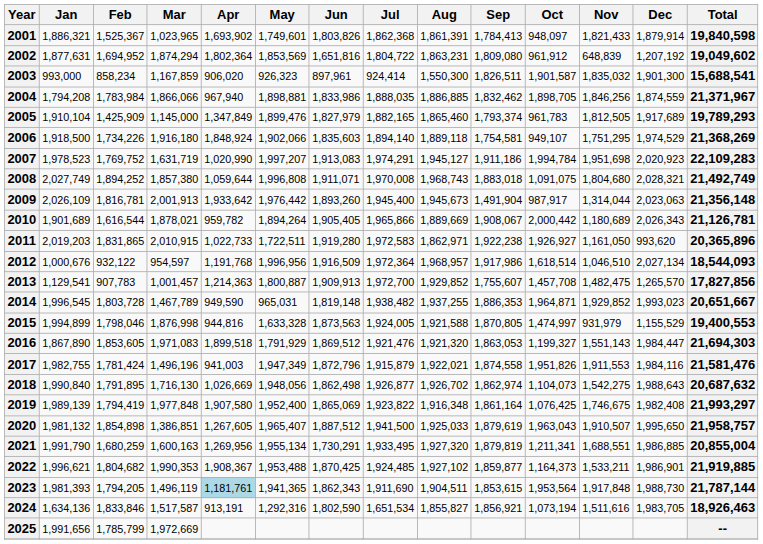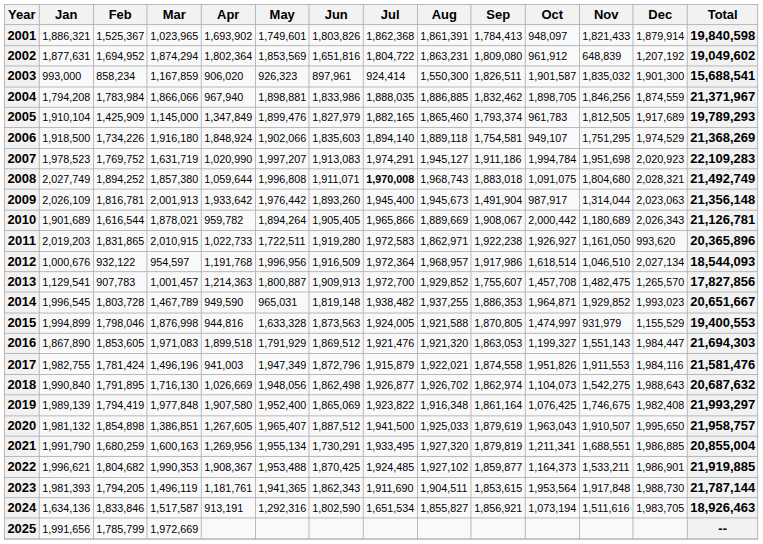2008 | Jul: normal -> bold
2023 | Apr: lightblue background -> no background
